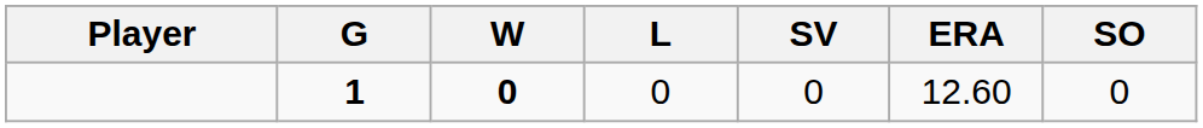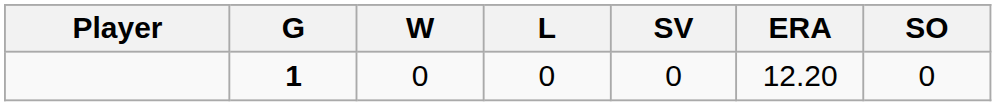row 2 | W: bold -> normal
row 2 | ERA: 12.60 -> 12.20
